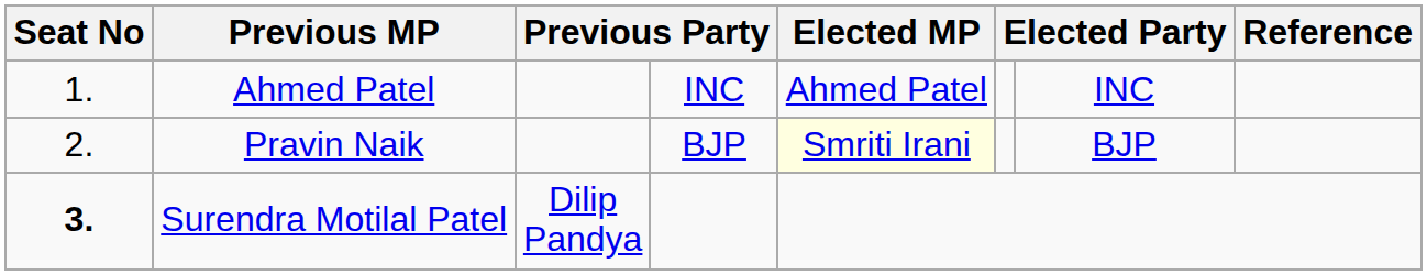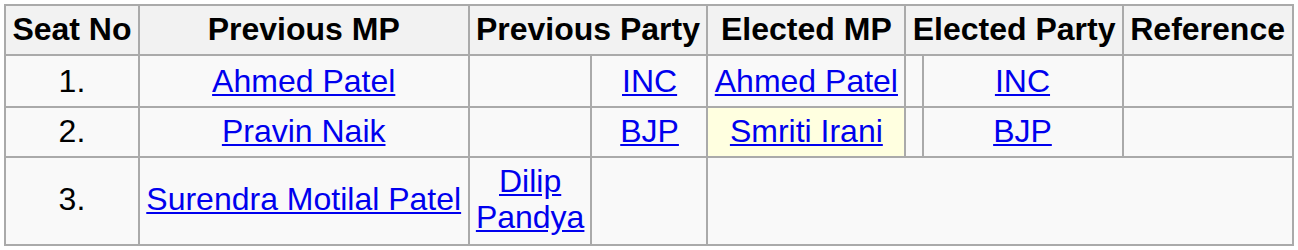Surendra Motilal Patel | Seat No: bold -> normal
